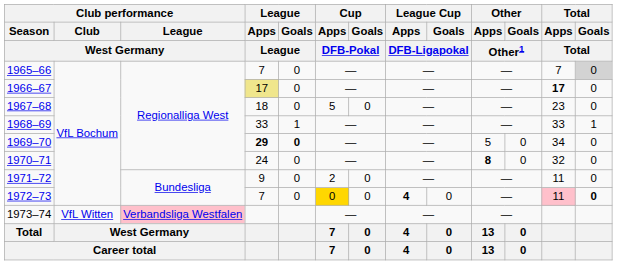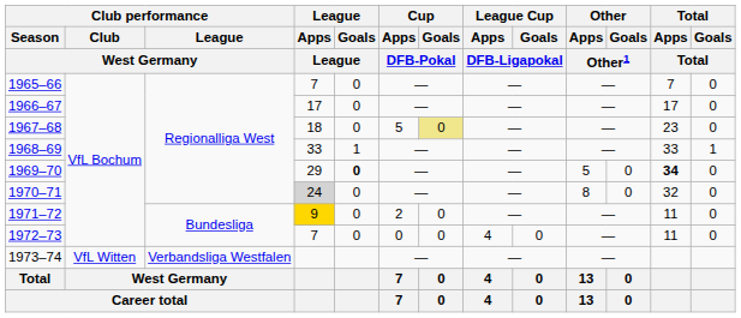1965–66 | Total / Goals / Total: lightgrey background -> no background
1966–67 | League / Apps / League: khaki background -> no background
1966–67 | Total / Apps / Total: bold -> normal
1967–68 | Cup / Goals / DFB-Pokal: no background -> khaki background
1969–70 | League / Apps / League: bold -> normal
1969–70 | Total / Apps / Total: normal -> bold
1970–71 | League / Apps / League: no background -> lightgrey background
1970–71 | Other / Apps / Other1: bold -> normal
1971–72 | League / Apps / League: no background -> gold background
1972–73 | Cup / Apps / DFB-Pokal: gold background -> no background
1972–73 | League Cup / Apps / DFB-Ligapokal: bold -> normal
1972–73 | Total / Apps / Total: pink background -> no background
1972–73 | Total / Goals / Total: bold -> normal
1973–74 | Club performance / League / West Germany: pink background -> no background
